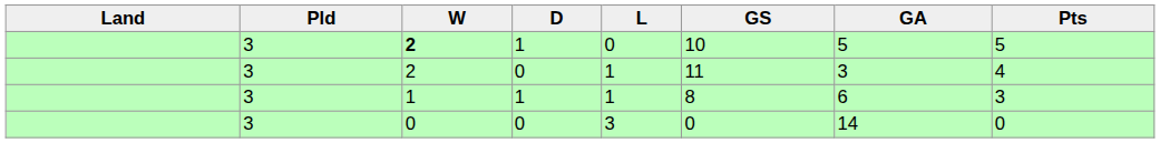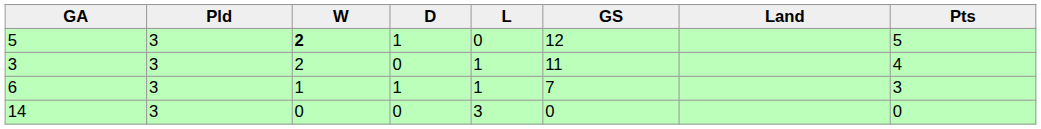columns swapped: Land <-> GA
row 2 | GS: 10 -> 12
row 4 | GS: 8 -> 7
